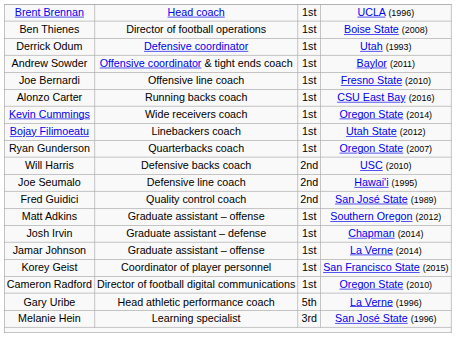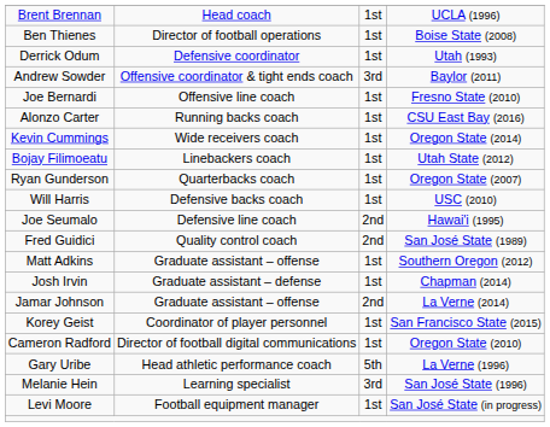Andrew Sowder | column 3: 1st -> 3rd
Will Harris | column 3: 2nd -> 1st
Jamar Johnson | column 3: 1st -> 2nd
+ row: Levi Moore | Football equipment manager | 1st | San José State (in progress)
